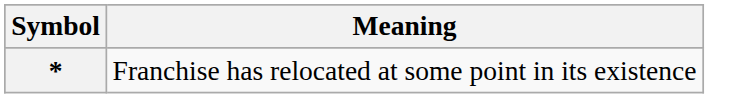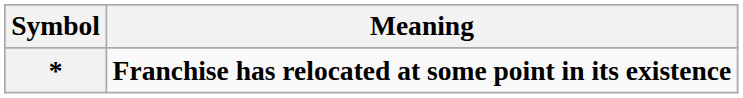* | Meaning: normal -> bold
